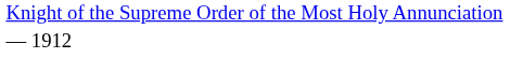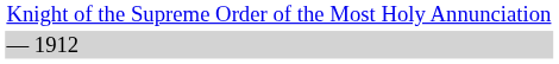row 2 | column 1: no background -> lightgrey background
